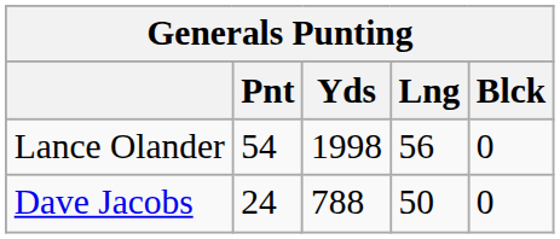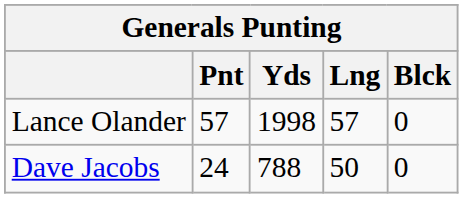Lance Olander | Pnt: 54 -> 57
Lance Olander | Lng: 56 -> 57
